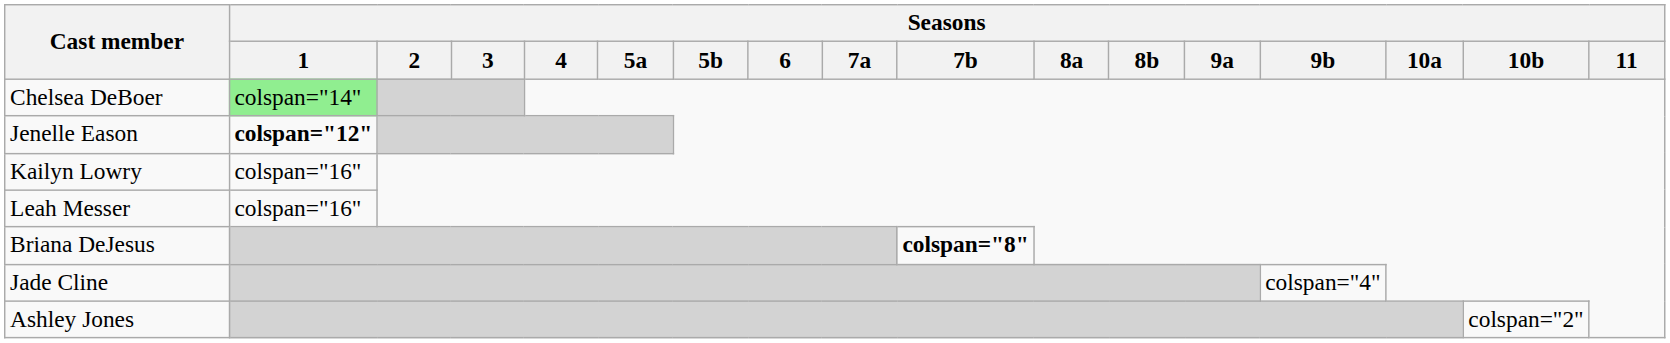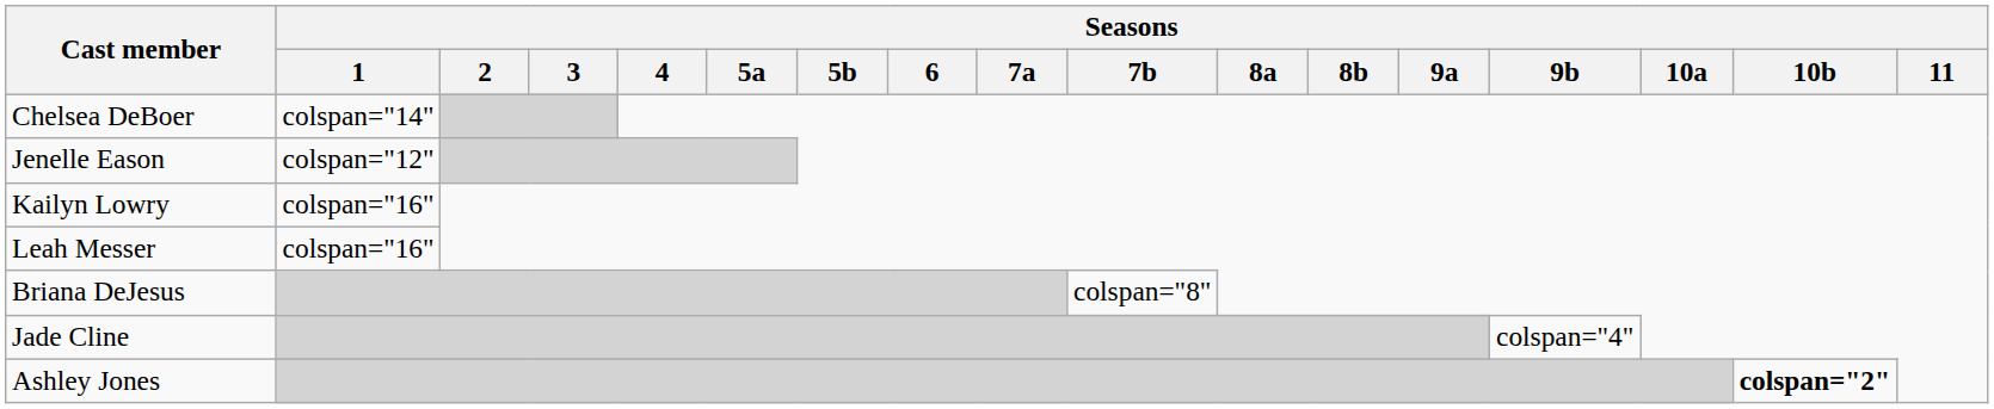Chelsea DeBoer | Seasons / 1: lightgreen background -> no background
Jenelle Eason | Seasons / 1: bold -> normal
Briana DeJesus | Seasons / 7b: bold -> normal
Ashley Jones | Seasons / 10b: normal -> bold
